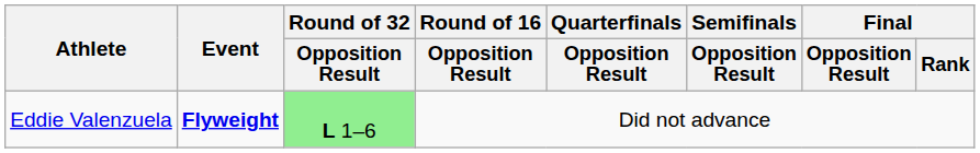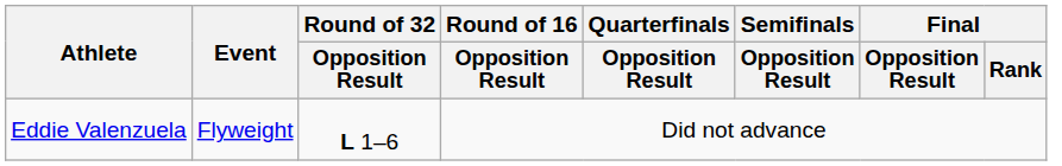Eddie Valenzuela | Event: bold -> normal
Eddie Valenzuela | Round of 32 / Opposition Result: lightgreen background -> no background
